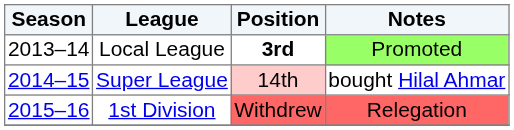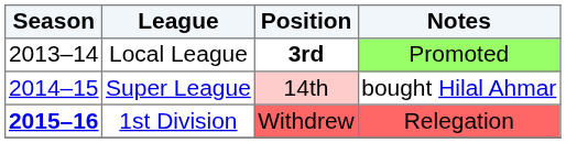1st Division | Season: normal -> bold
